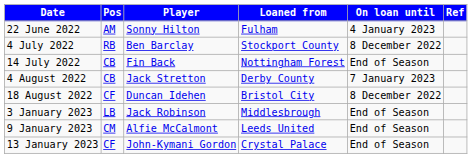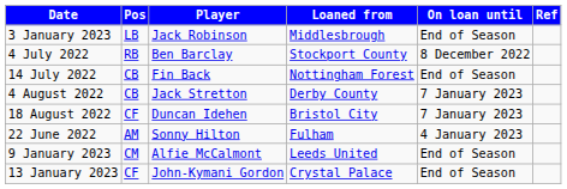rows swapped: 22 June 2022 <-> 3 January 2023
18 August 2022 | On loan until: 8 December 2022 -> 7 January 2023
